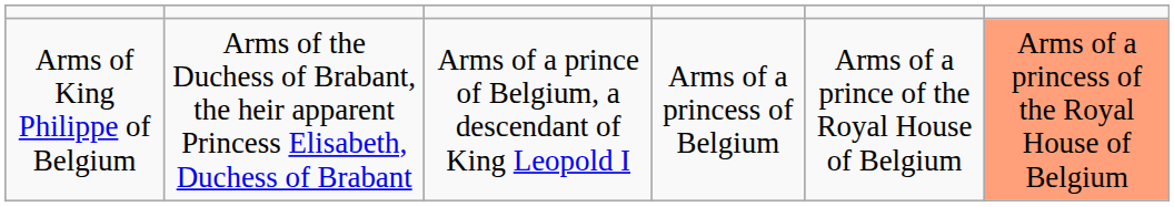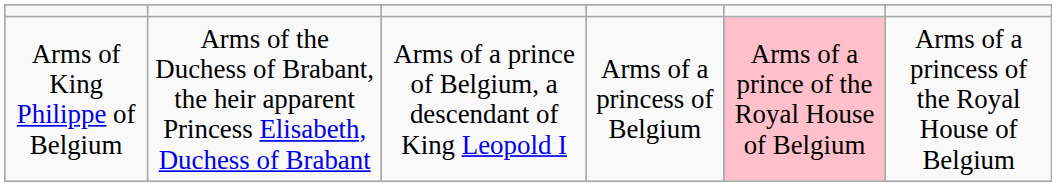Arms of King Philippe of Belgium | column 5: no background -> pink background
Arms of King Philippe of Belgium | column 6: lightsalmon background -> no background
